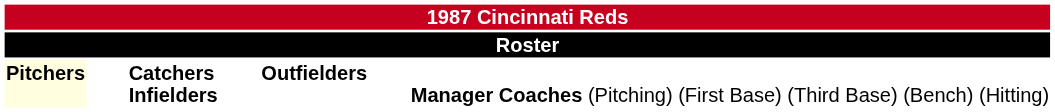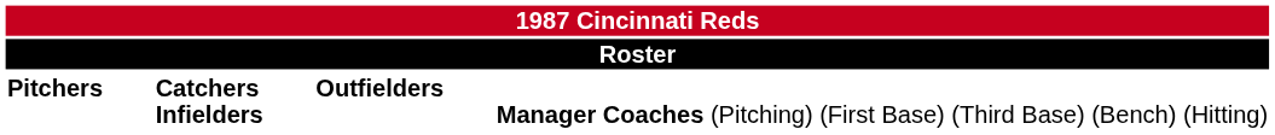Pitchers | column 1: lightyellow background -> no background
